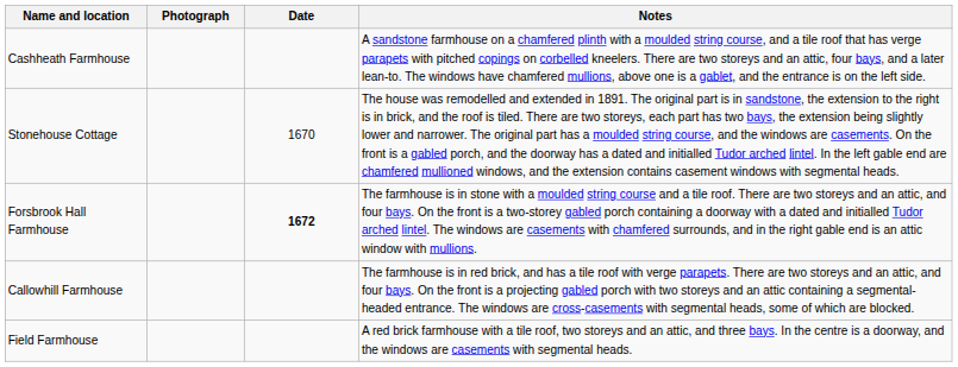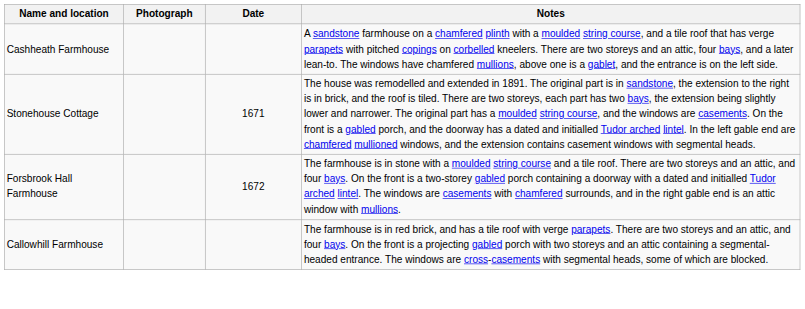Stonehouse Cottage | Date: 1670 -> 1671
Forsbrook Hall Farmhouse | Date: bold -> normal
- row: Field Farmhouse | A red brick farmhouse with a tile roof, two storeys and an attic, and three bays. In the centre is a doorway, and the windows are casements with segmental heads.
